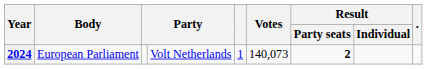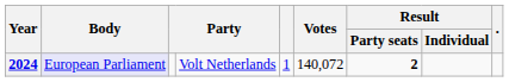2024 | Body: no background -> lavender background
2024 | Votes: 140,073 -> 140,072
